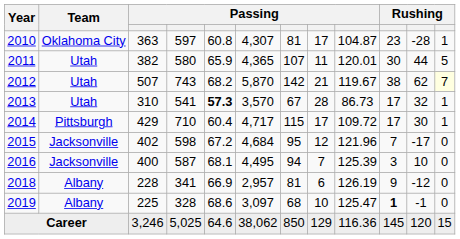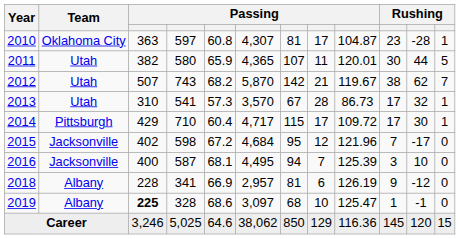2012 | column 12: lightyellow background -> no background
2013 | column 5: bold -> normal
2019 | column 3: normal -> bold
2019 | column 10: bold -> normal
